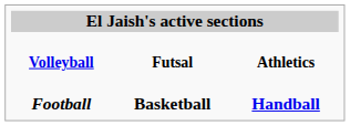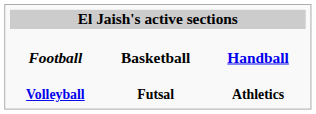rows swapped: Football <-> Volleyball
